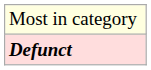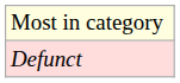row 2 | column 1: bold -> normal
